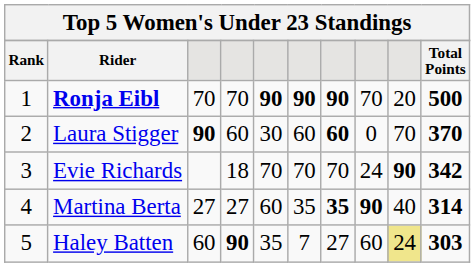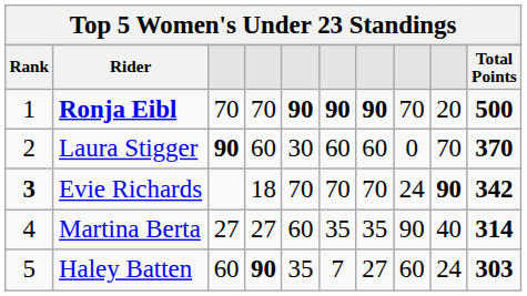Laura Stigger | column 7: bold -> normal
Evie Richards | Rank: normal -> bold
Martina Berta | column 7: bold -> normal
Martina Berta | column 8: bold -> normal
Haley Batten | column 9: khaki background -> no background
